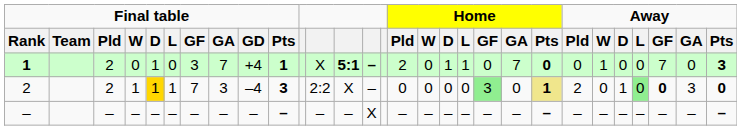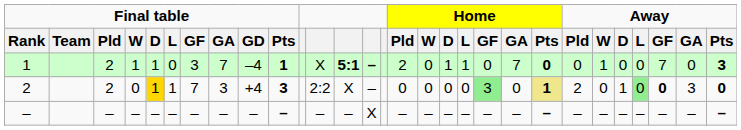row 3 | Final table / Rank: bold -> normal
row 3 | Final table / W: 0 -> 1
row 3 | Final table / GD: +4 -> –4
row 4 | Final table / W: 1 -> 0
row 4 | Final table / GD: –4 -> +4
